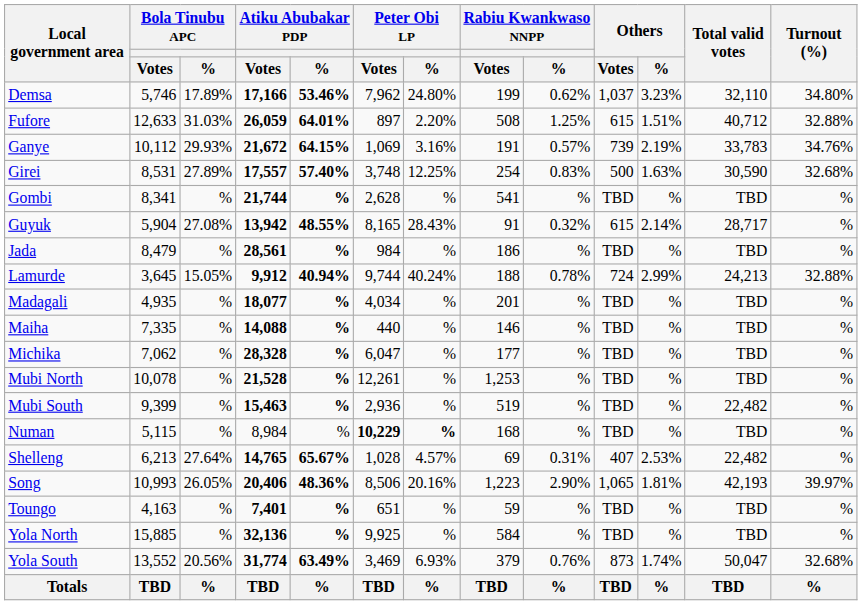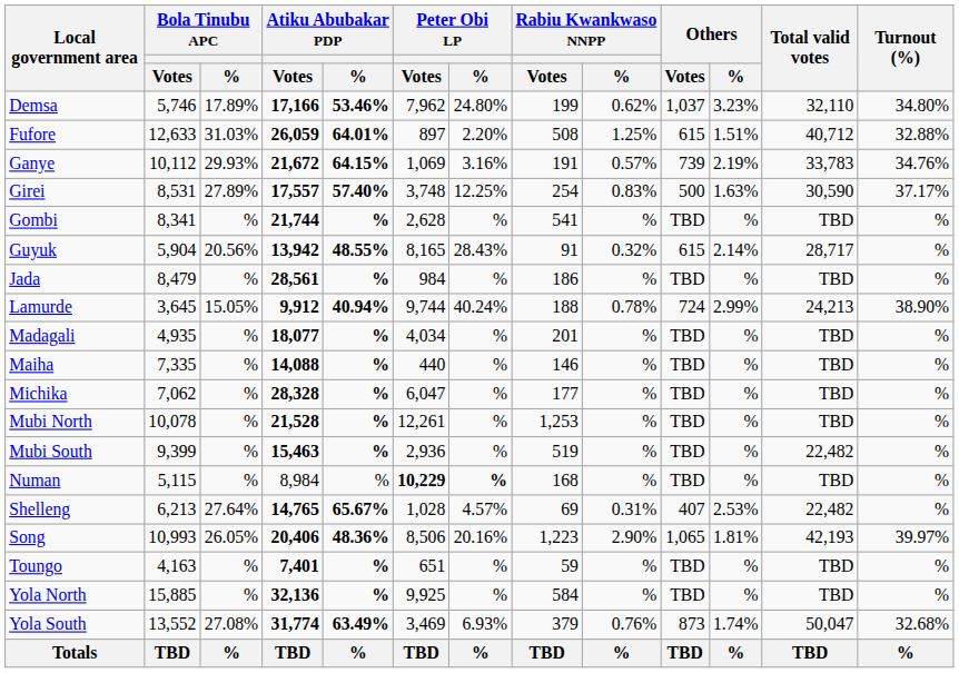Girei | Turnout (%): 32.68% -> 37.17%
Guyuk | Bola Tinubu APC / %: 27.08% -> 20.56%
Lamurde | Turnout (%): 32.88% -> 38.90%
Yola South | Bola Tinubu APC / %: 20.56% -> 27.08%
